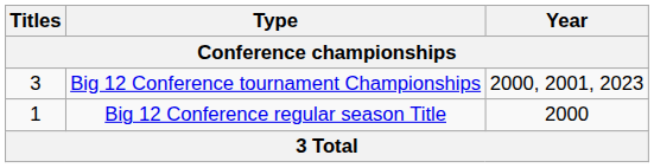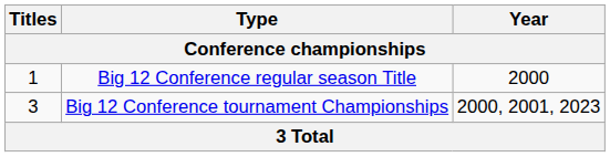rows swapped: Big 12 Conference tournament Championships <-> Big 12 Conference regular season Title
